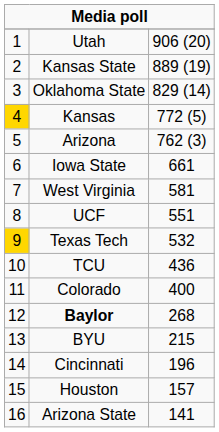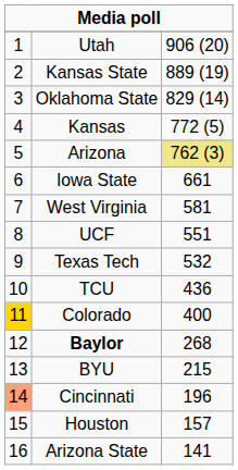Kansas | column 1: gold background -> no background
Arizona | column 3: no background -> khaki background
Texas Tech | column 1: gold background -> no background
Colorado | column 1: no background -> gold background
Cincinnati | column 1: no background -> lightsalmon background
